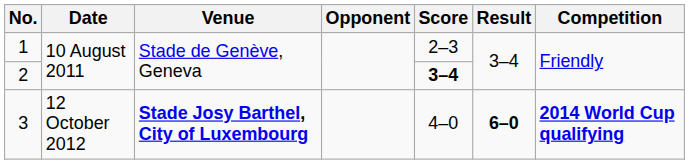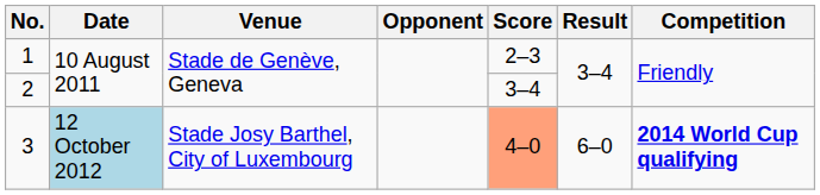2 | Score: bold -> normal
3 | Date: no background -> lightblue background
3 | Venue: bold -> normal
3 | Score: no background -> lightsalmon background
3 | Result: bold -> normal
